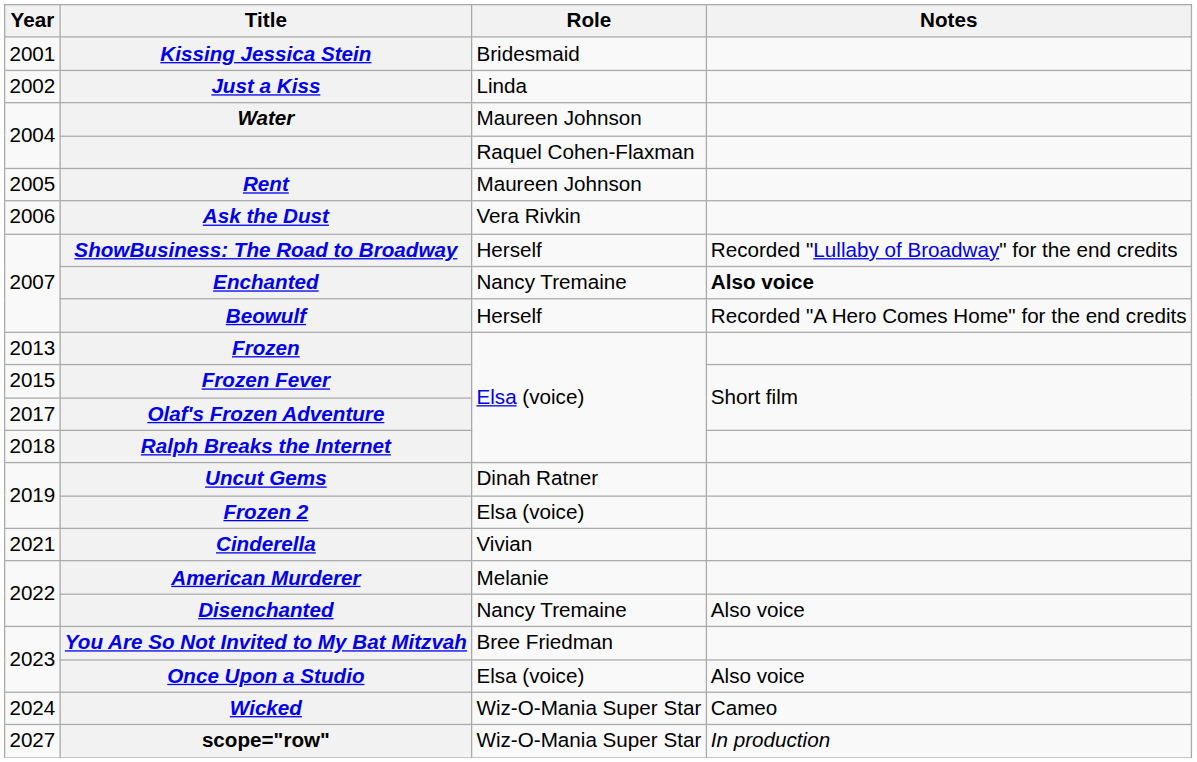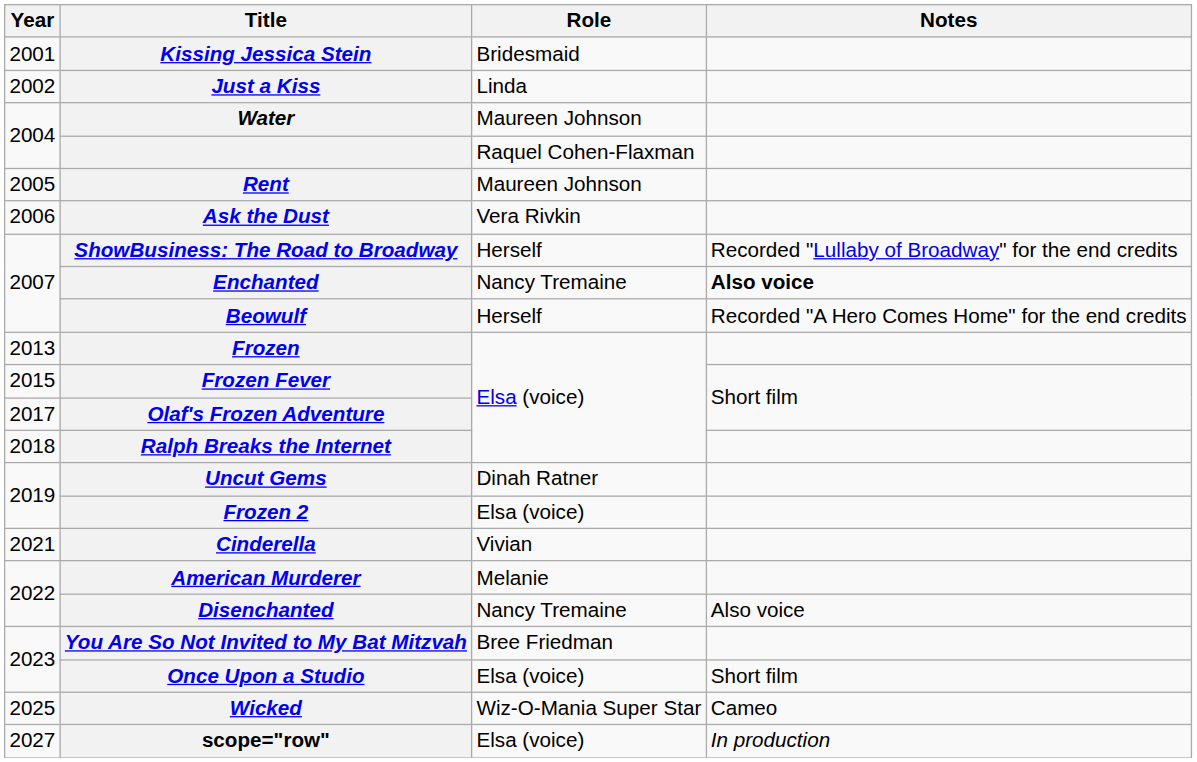Once Upon a Studio | Notes: Also voice -> Short film
Wicked | Year: 2024 -> 2025
scope="row" | Role: Wiz-O-Mania Super Star -> Elsa (voice)
